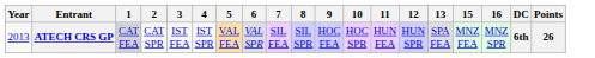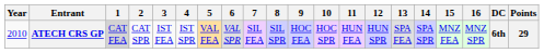+ column: 14 | SPA SPR
ATECH CRS GP | Year: 2013 -> 2010
ATECH CRS GP | Points: 26 -> 29
